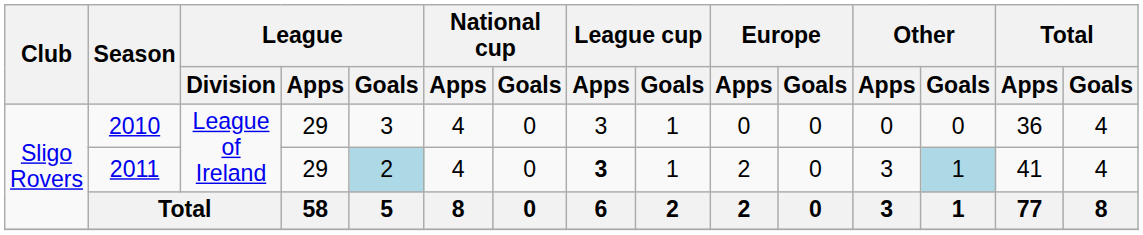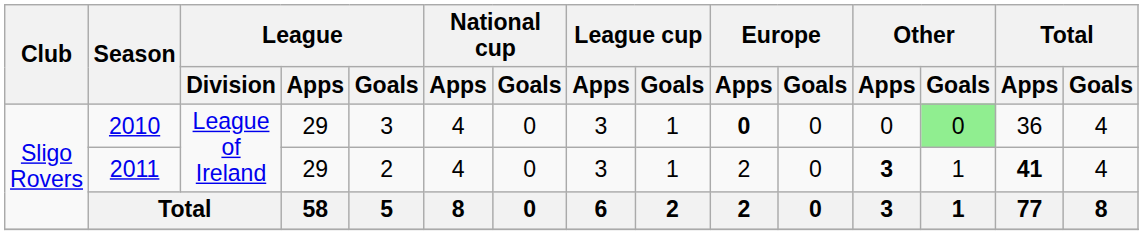2010 | Europe / Apps: normal -> bold
2010 | Other / Goals: no background -> lightgreen background
2011 | League / Goals: lightblue background -> no background
2011 | League cup / Apps: bold -> normal
2011 | Other / Apps: normal -> bold
2011 | Other / Goals: lightblue background -> no background
2011 | Total / Apps: normal -> bold
